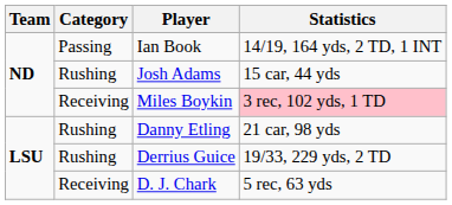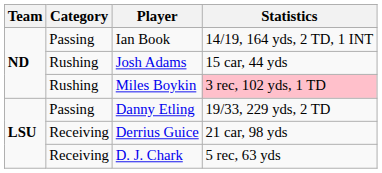Miles Boykin | Category: Receiving -> Rushing
Danny Etling | Category: Rushing -> Passing
Danny Etling | Statistics: 21 car, 98 yds -> 19/33, 229 yds, 2 TD
Derrius Guice | Category: Rushing -> Receiving
Derrius Guice | Statistics: 19/33, 229 yds, 2 TD -> 21 car, 98 yds
